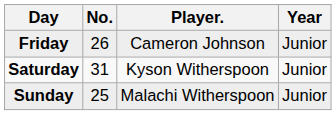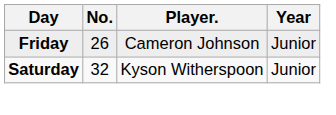Saturday | No.: 31 -> 32
- row: Sunday | 25 | Malachi Witherspoon | Junior
